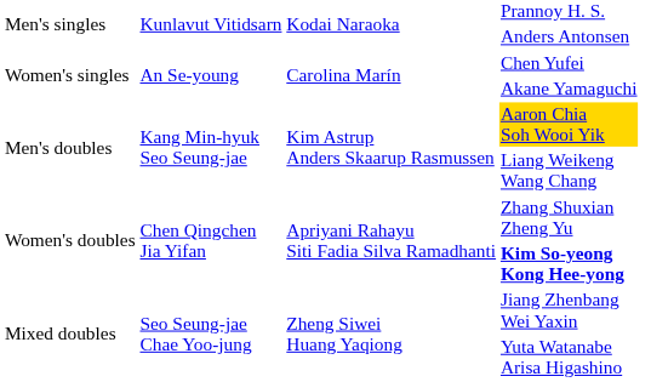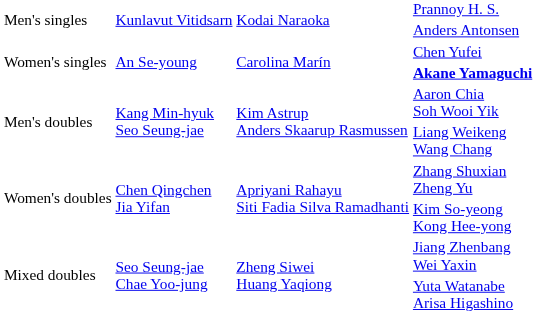Akane Yamaguchi | column 4: normal -> bold
Aaron Chia Soh Wooi Yik | column 4: gold background -> no background
Kim So-yeong Kong Hee-yong | column 4: bold -> normal
